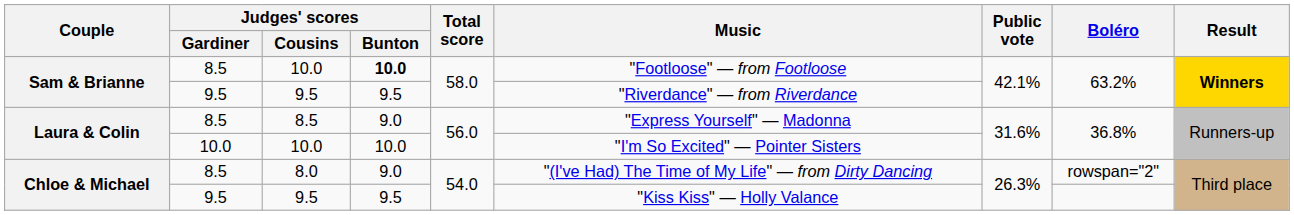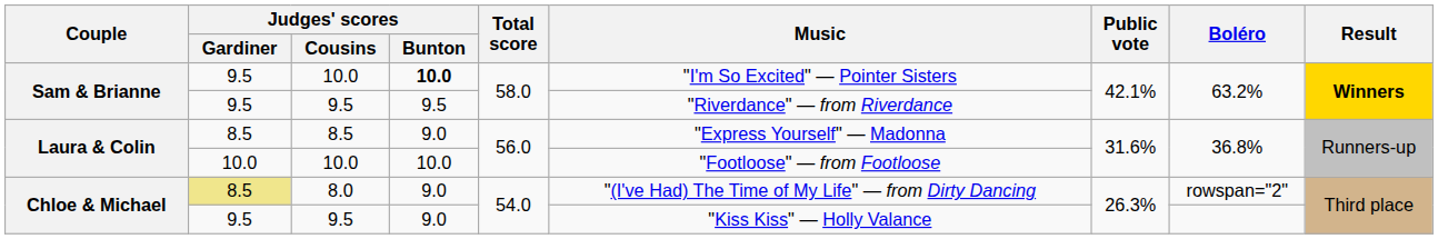Sam & Brianne / 10.0 | Judges' scores / Gardiner: 8.5 -> 9.5
Sam & Brianne / 10.0 | Music: "Footloose" — from Footloose -> "I'm So Excited" — Pointer Sisters
Laura & Colin / 10.0 | Music: "I'm So Excited" — Pointer Sisters -> "Footloose" — from Footloose
8.0 | Judges' scores / Gardiner: no background -> khaki background
Chloe & Michael / 9.5 | Judges' scores / Bunton: 9.5 -> 9.0
